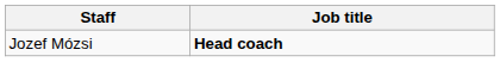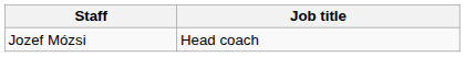Jozef Mózsi | Job title: bold -> normal
